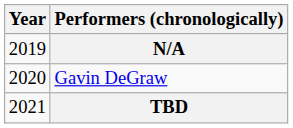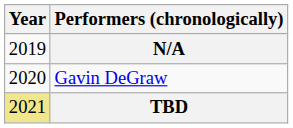TBD | Year: no background -> khaki background
